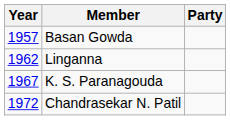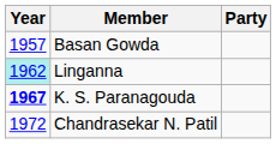Linganna | Year: no background -> paleturquoise background
K. S. Paranagouda | Year: normal -> bold
